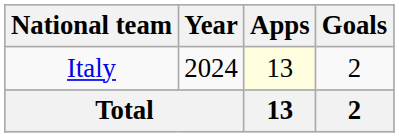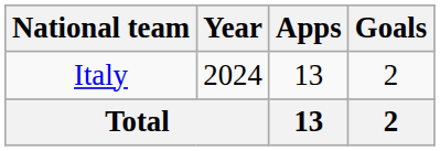Italy | Apps: lightyellow background -> no background
